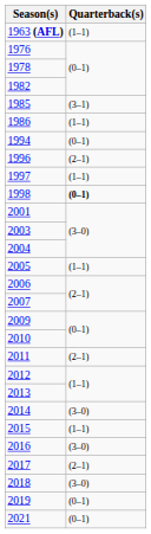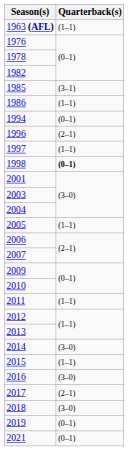2011 | Quarterback(s): (2–1) -> (1–1)
